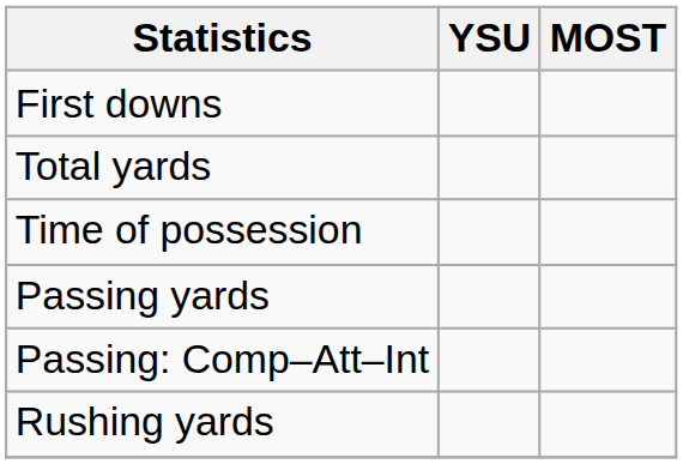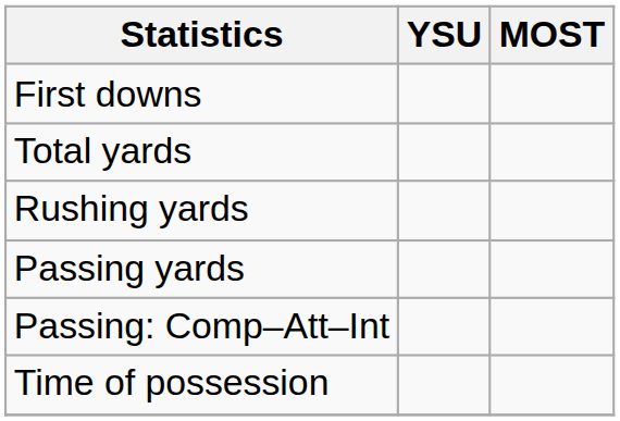rows swapped: Rushing yards <-> Time of possession
